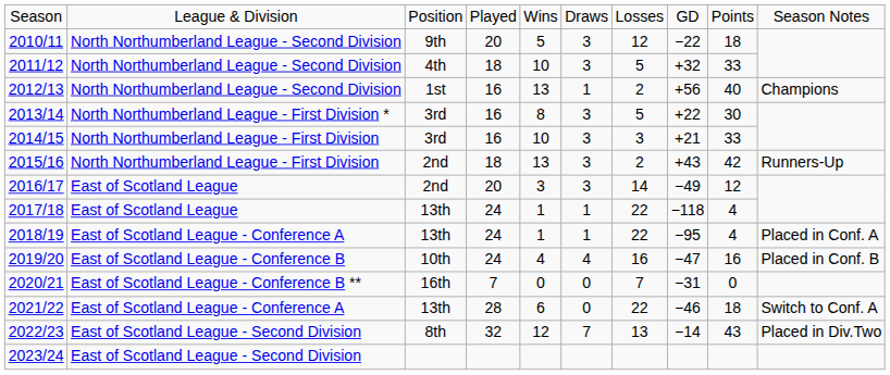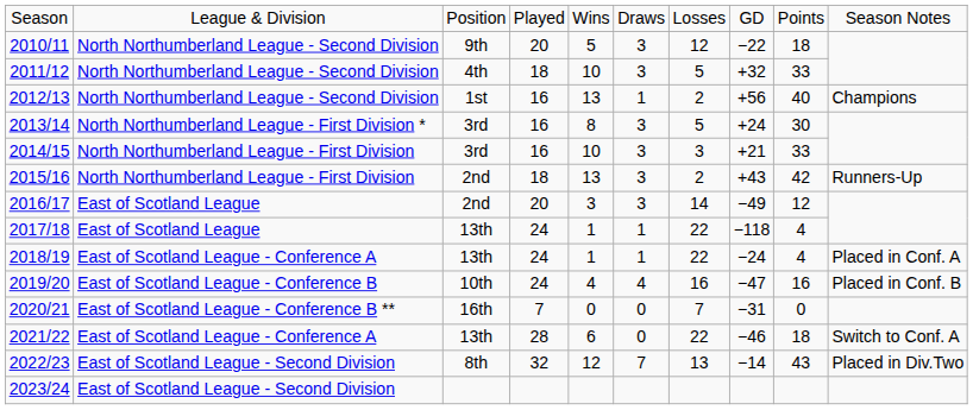2013/14 | column 8: +22 -> +24
2018/19 | column 8: −95 -> −24
